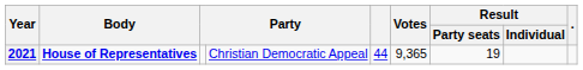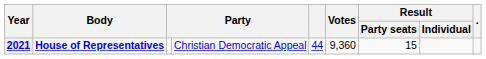2021 | Votes: 9,365 -> 9,360
2021 | Result / Party seats: 19 -> 15
